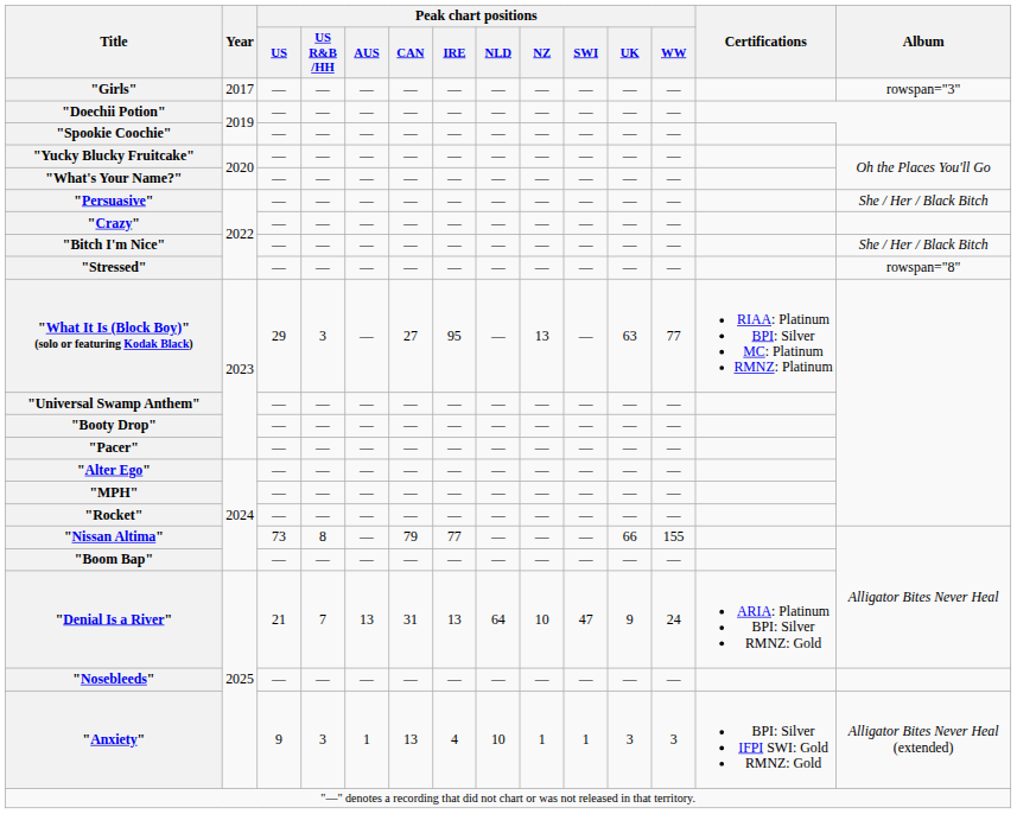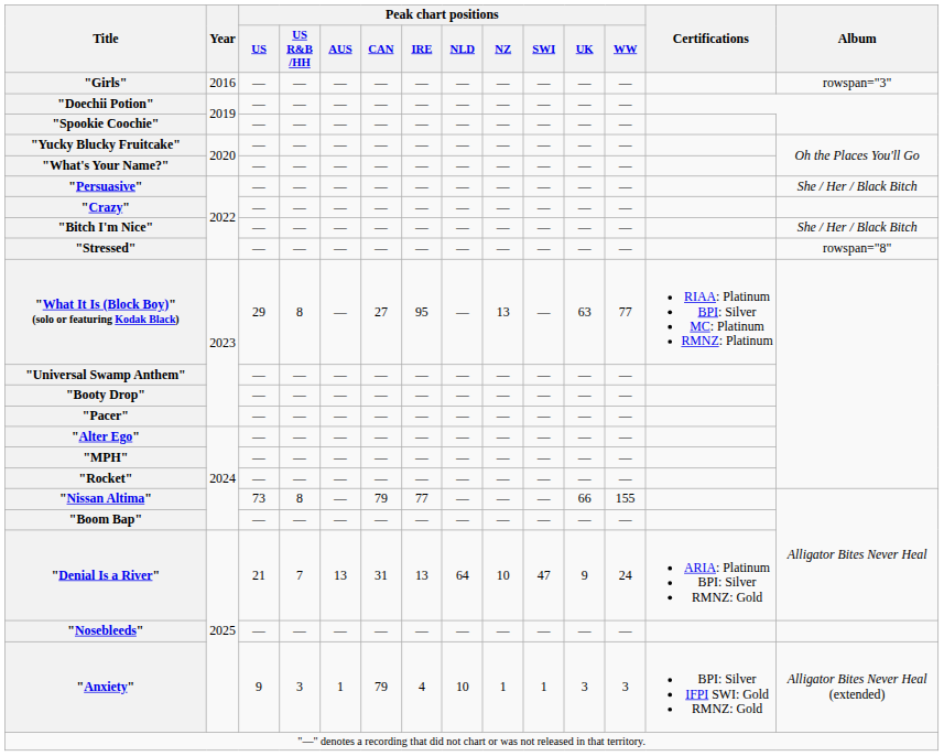"Girls" | Year: 2017 -> 2016
"What It Is (Block Boy)" (solo or featuring Kodak Black) | Peak chart positions / US R&B /HH: 3 -> 8
"Anxiety" | Peak chart positions / CAN: 13 -> 79
